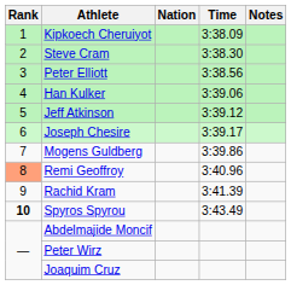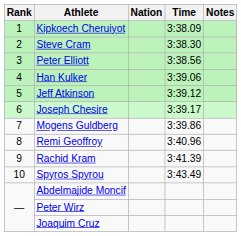Remi Geoffroy | Rank: lightsalmon background -> no background
Spyros Spyrou | Rank: bold -> normal
